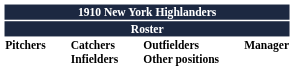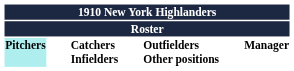Pitchers | column 1: no background -> paleturquoise background
